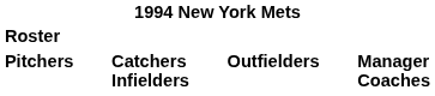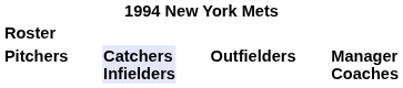Pitchers | column 2: no background -> lavender background
